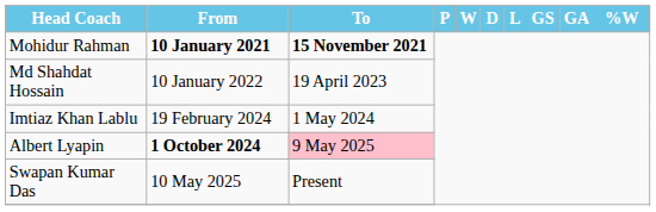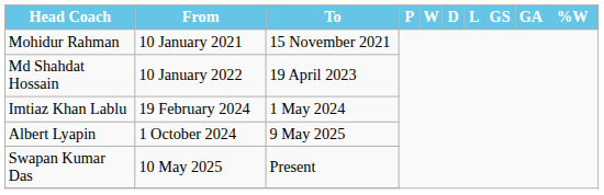Mohidur Rahman | From: bold -> normal
Mohidur Rahman | To: bold -> normal
Albert Lyapin | From: bold -> normal
Albert Lyapin | To: pink background -> no background
